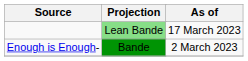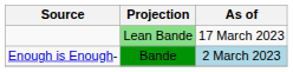Enough is Enough- | As of: no background -> lightblue background
